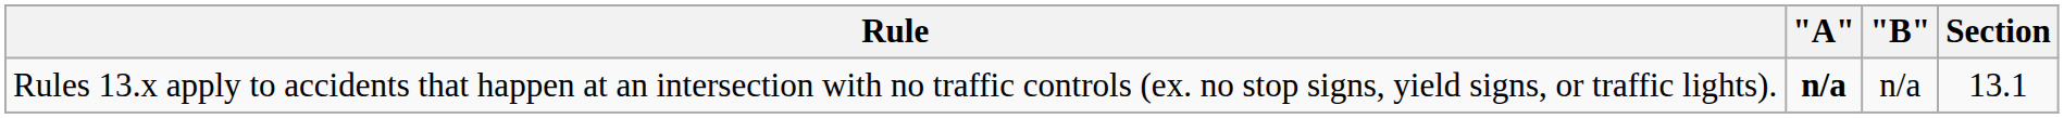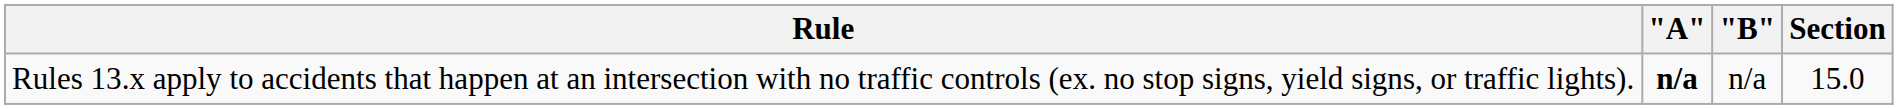row 2 | Section: 13.1 -> 15.0
